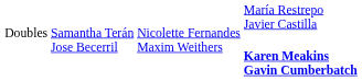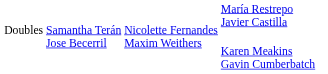row 2 | column 4: bold -> normal
